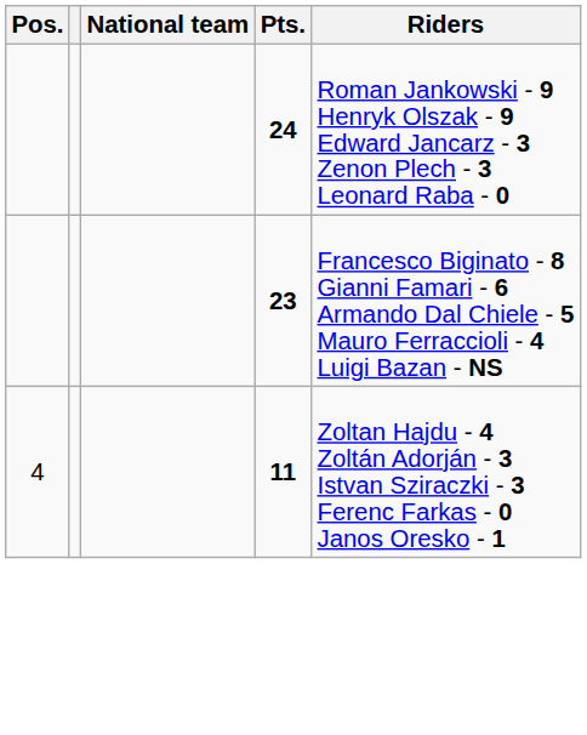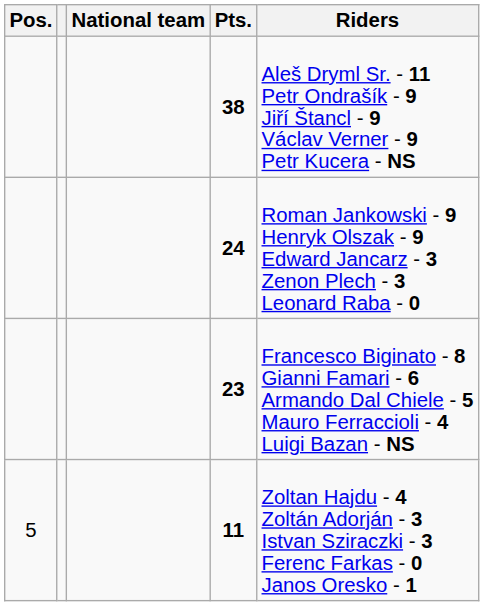+ row: 38 | Aleš Dryml Sr. - 11 Petr Ondrašík - 9 Jiří Štancl - 9 Václav Verner - 9 Petr Kucera - NS
11 | Pos.: 4 -> 5
